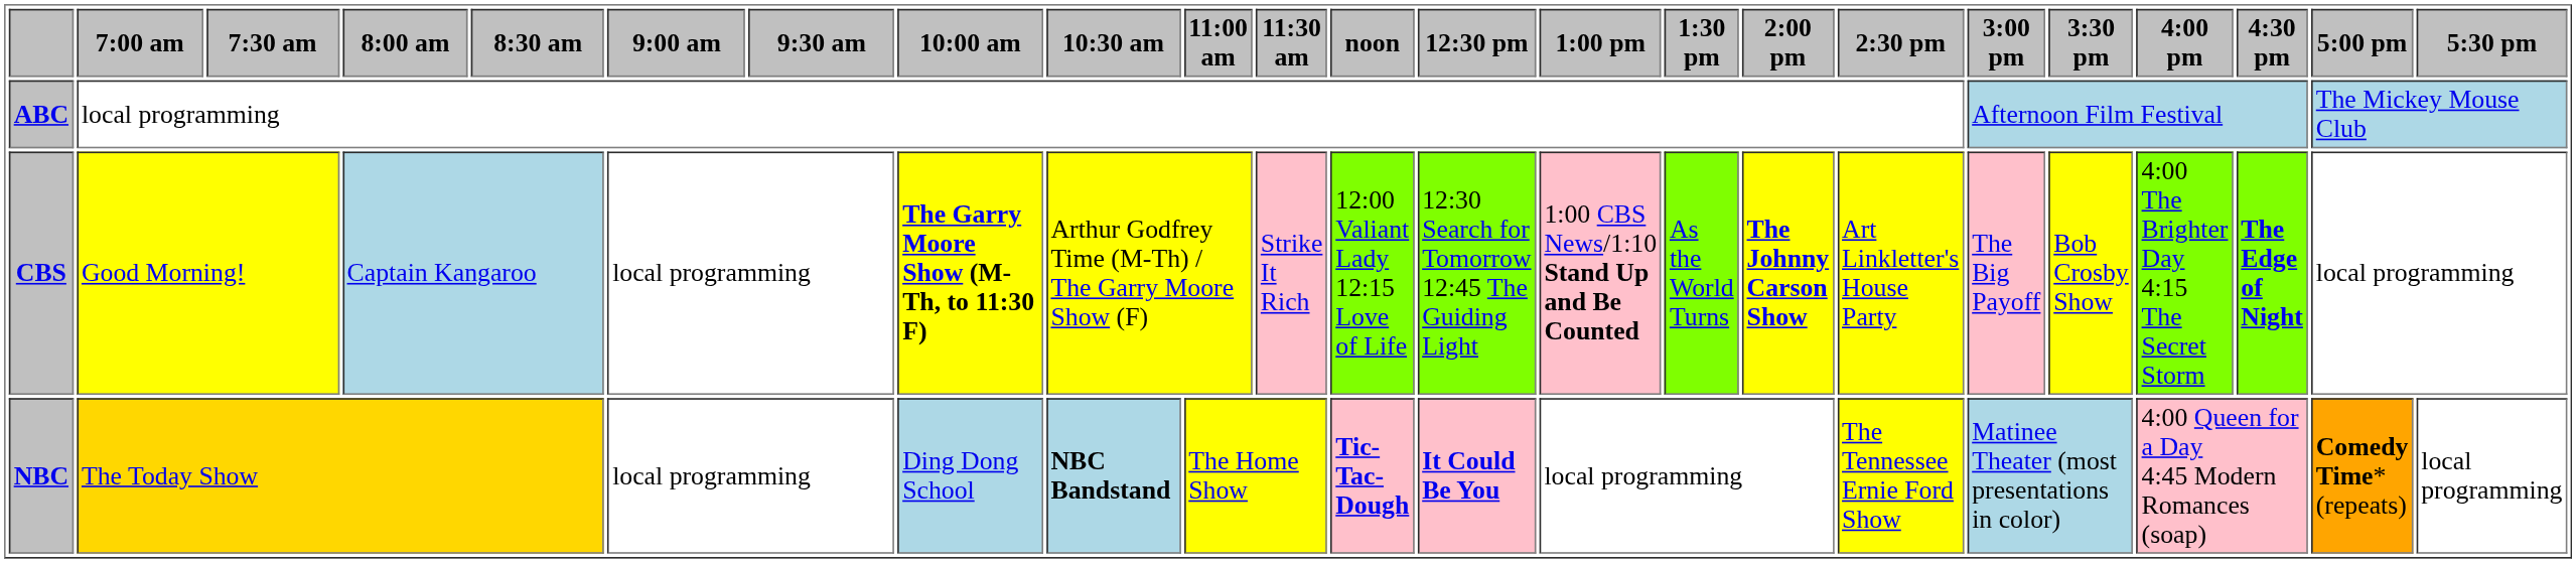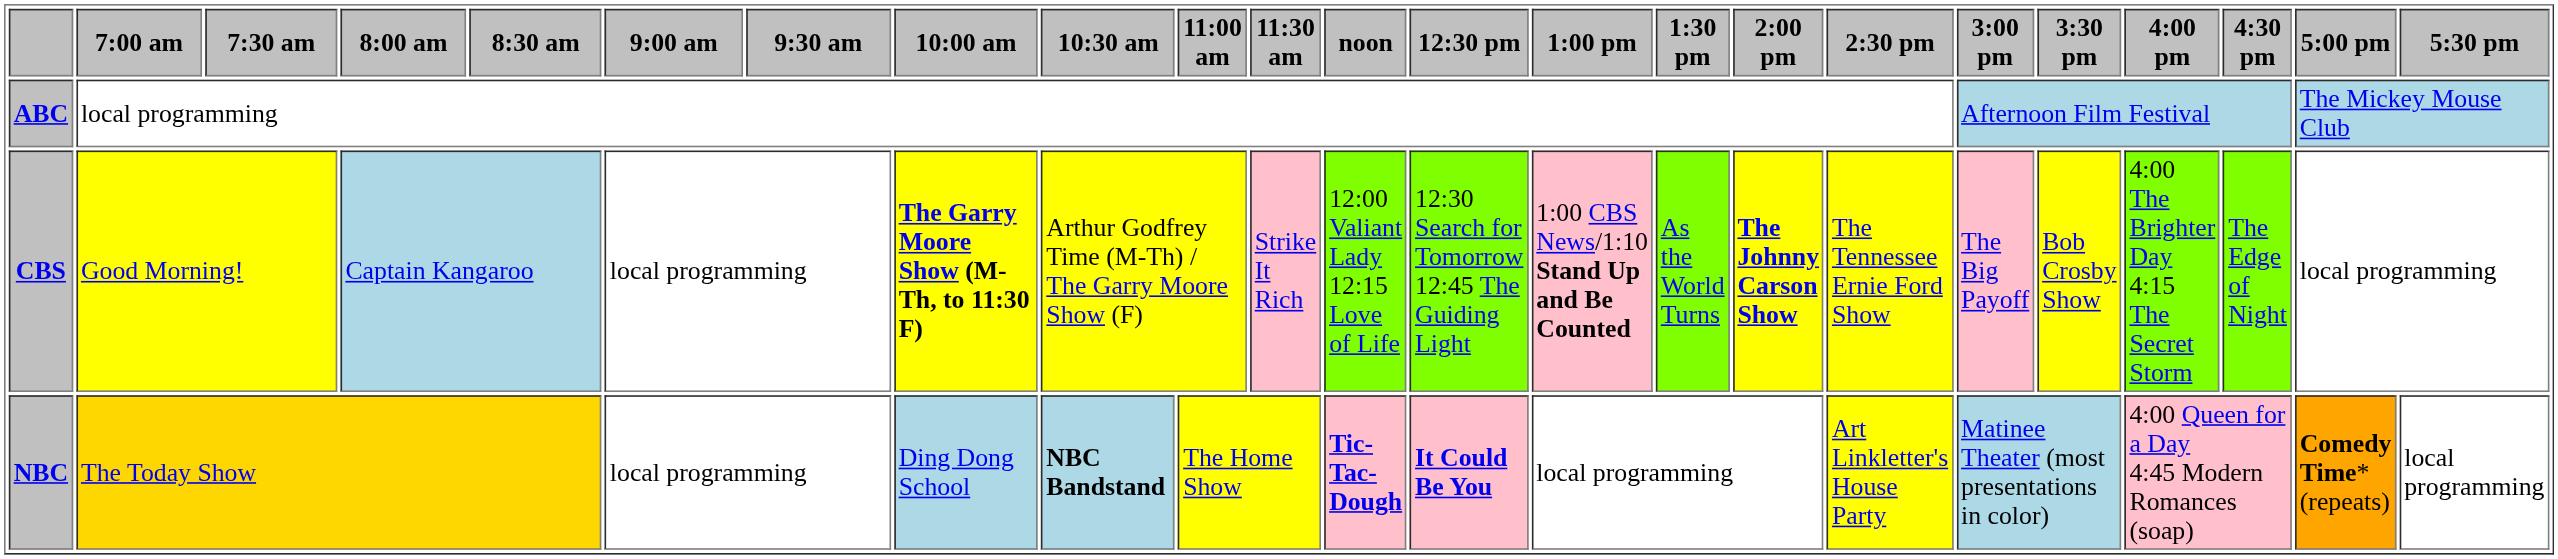CBS | 2:30 pm: Art Linkletter's House Party -> The Tennessee Ernie Ford Show
CBS | 4:30 pm: bold -> normal
NBC | 2:30 pm: The Tennessee Ernie Ford Show -> Art Linkletter's House Party
